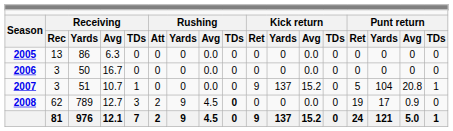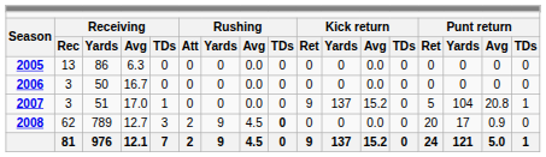2007 | column 4: 10.7 -> 17.0
2008 | column 14: 19 -> 20
